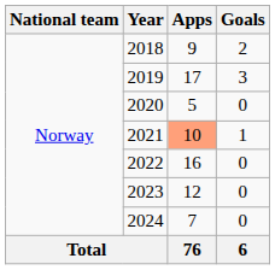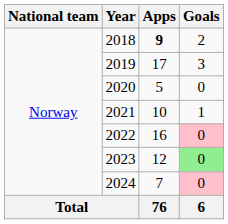2018 | Apps: normal -> bold
2021 | Apps: lightsalmon background -> no background
2022 | Goals: no background -> pink background
2023 | Goals: no background -> lightgreen background
2024 | Goals: no background -> pink background
